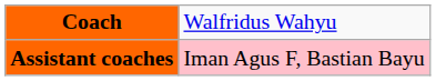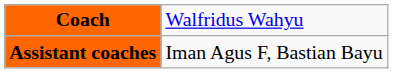Assistant coaches | column 2: pink background -> no background
